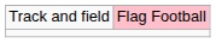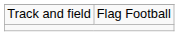Track and field | column 2: pink background -> no background
